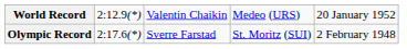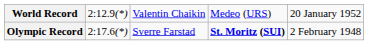Olympic Record | column 4: normal -> bold
